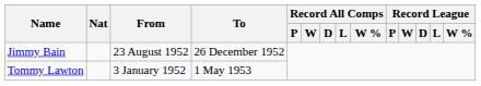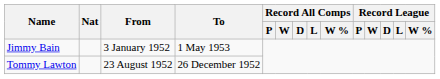Jimmy Bain | From: 23 August 1952 -> 3 January 1952
Jimmy Bain | To: 26 December 1952 -> 1 May 1953
Tommy Lawton | From: 3 January 1952 -> 23 August 1952
Tommy Lawton | To: 1 May 1953 -> 26 December 1952
